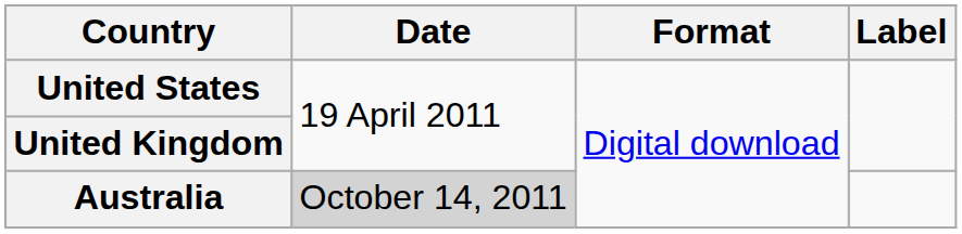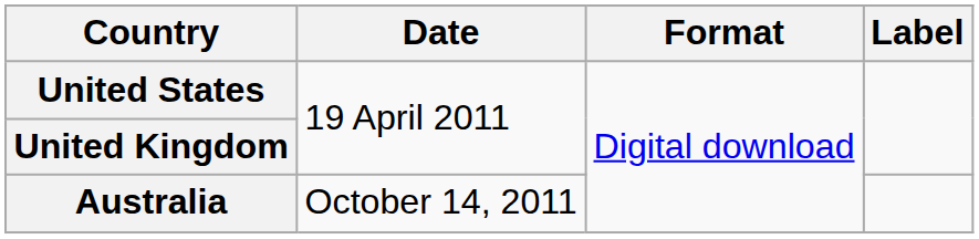Australia | Date: lightgrey background -> no background
